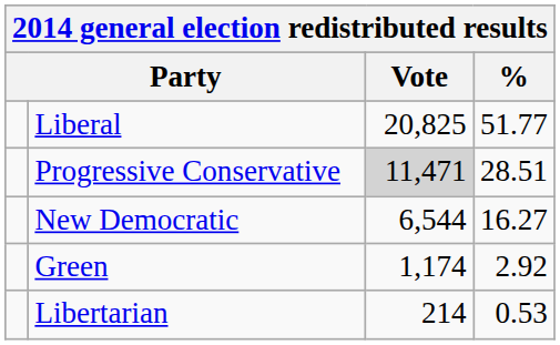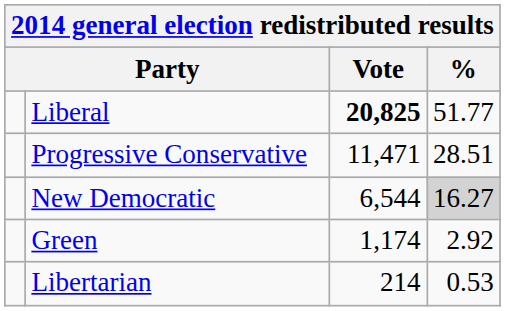Liberal | Vote: normal -> bold
Progressive Conservative | Vote: lightgrey background -> no background
New Democratic | %: no background -> lightgrey background
